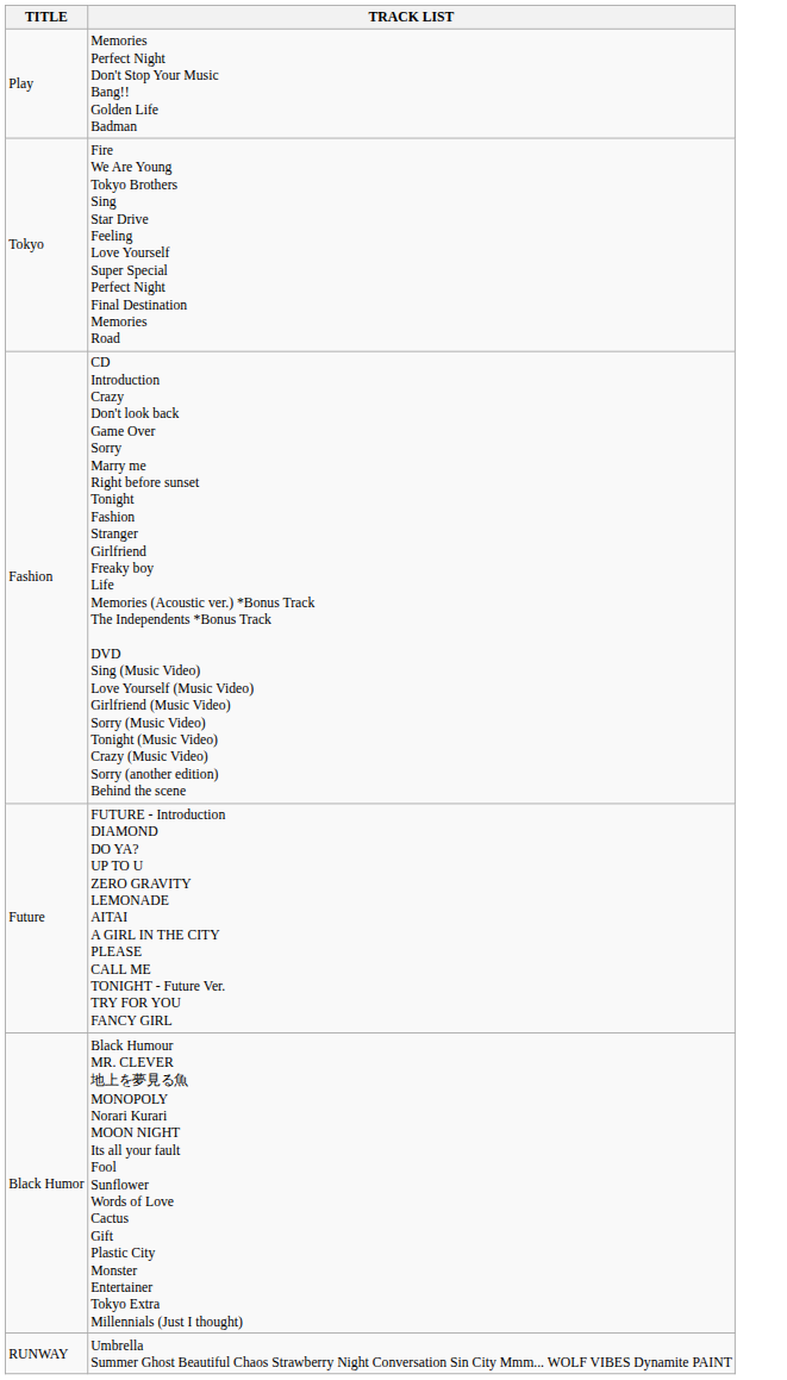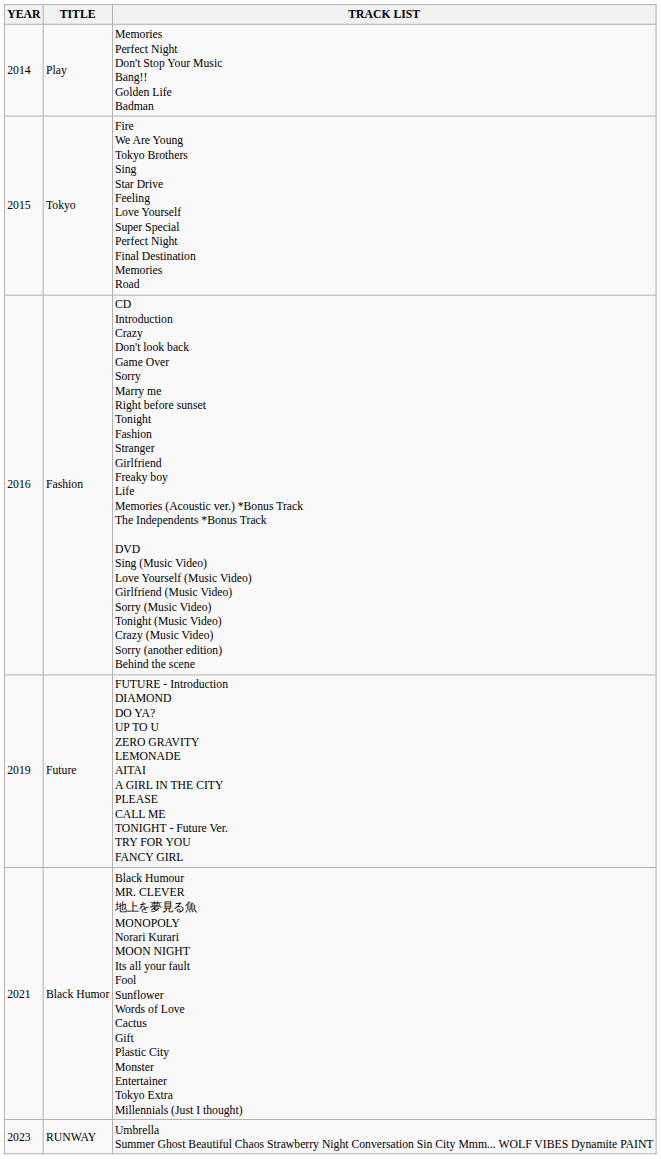+ column: YEAR | 2014 | 2015 | 2016 | 2019 | 2021 | 2023
